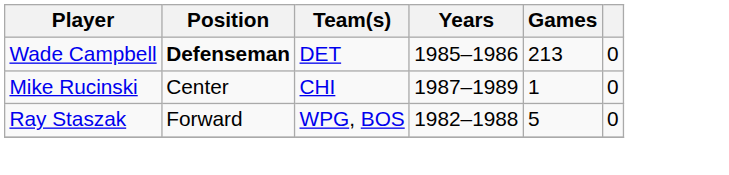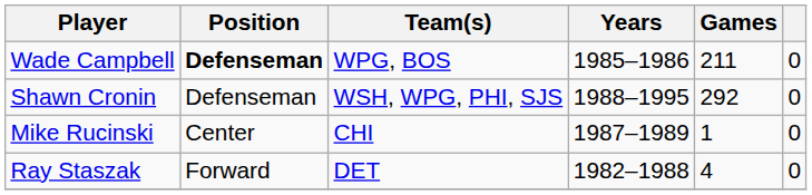Wade Campbell | Team(s): DET -> WPG, BOS
Wade Campbell | Games: 213 -> 211
+ row: Shawn Cronin | Defenseman | WSH, WPG, PHI, SJS | 1988–1995 | 292 | 0
Ray Staszak | Team(s): WPG, BOS -> DET
Ray Staszak | Games: 5 -> 4
